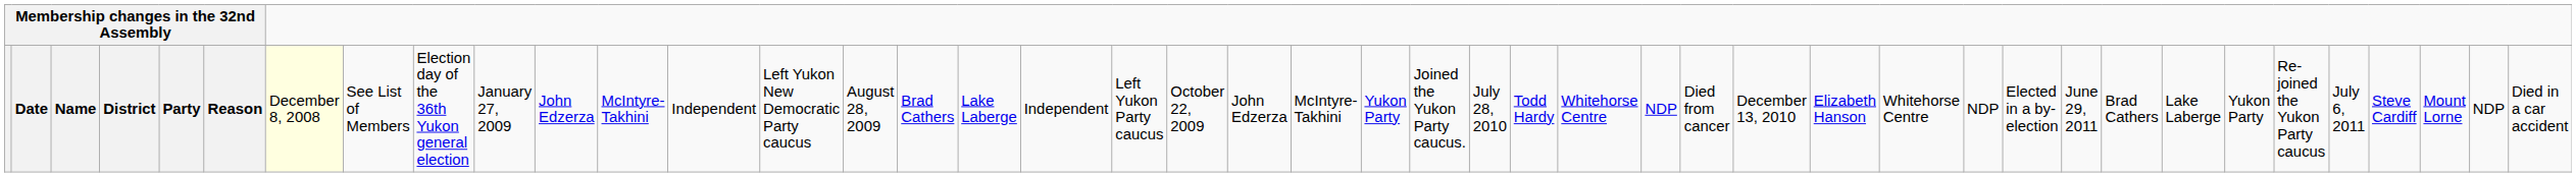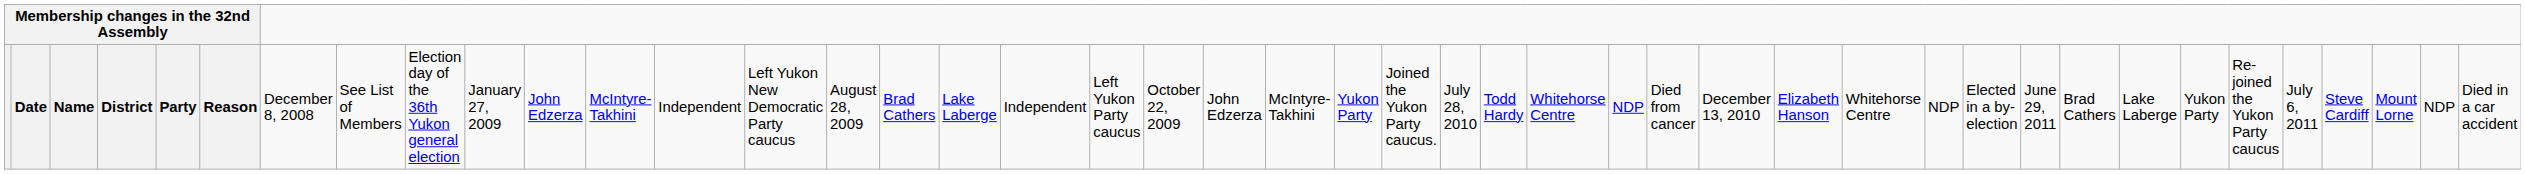Date | column 7: lightyellow background -> no background
